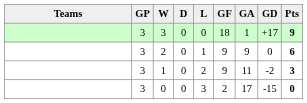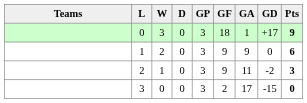columns swapped: GP <-> L
